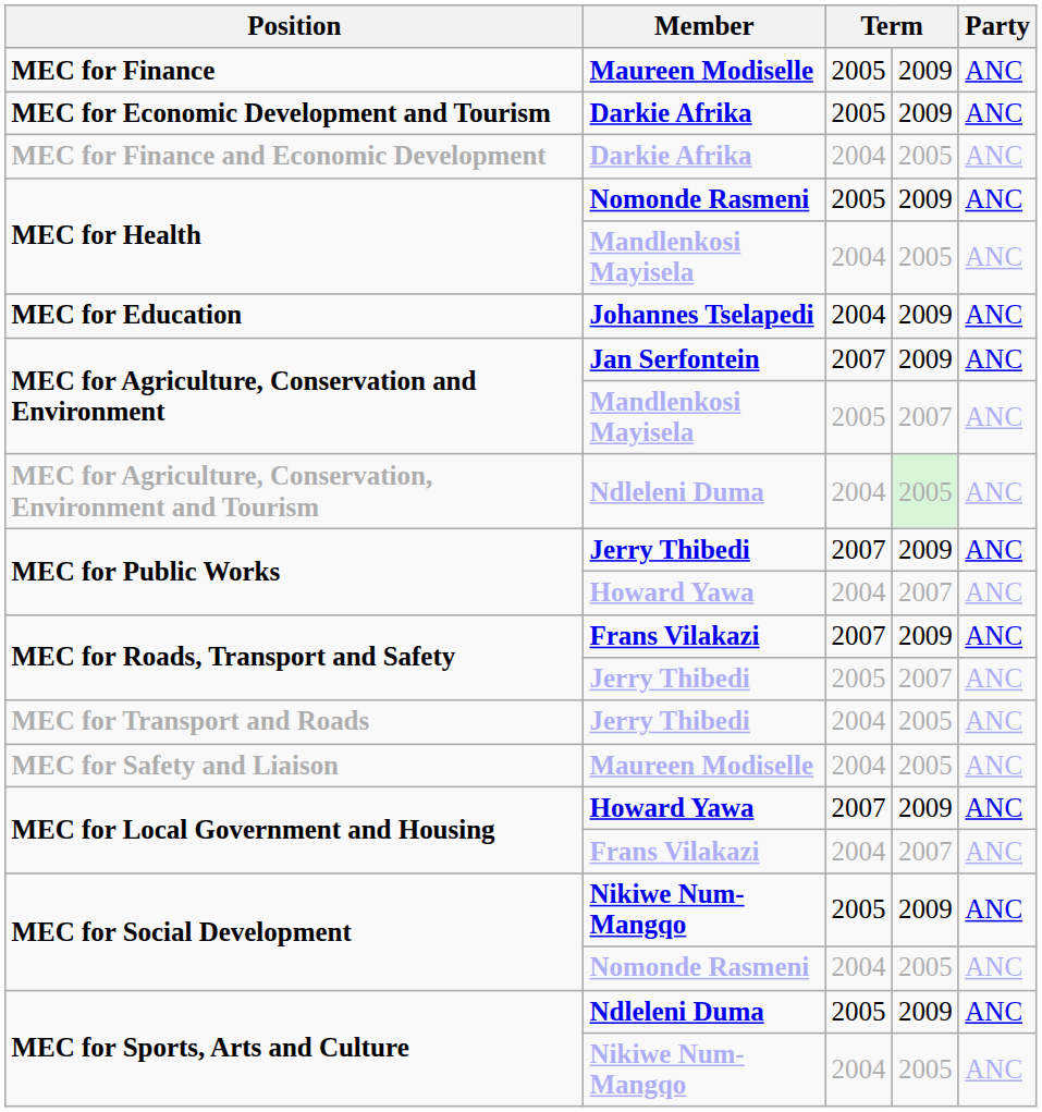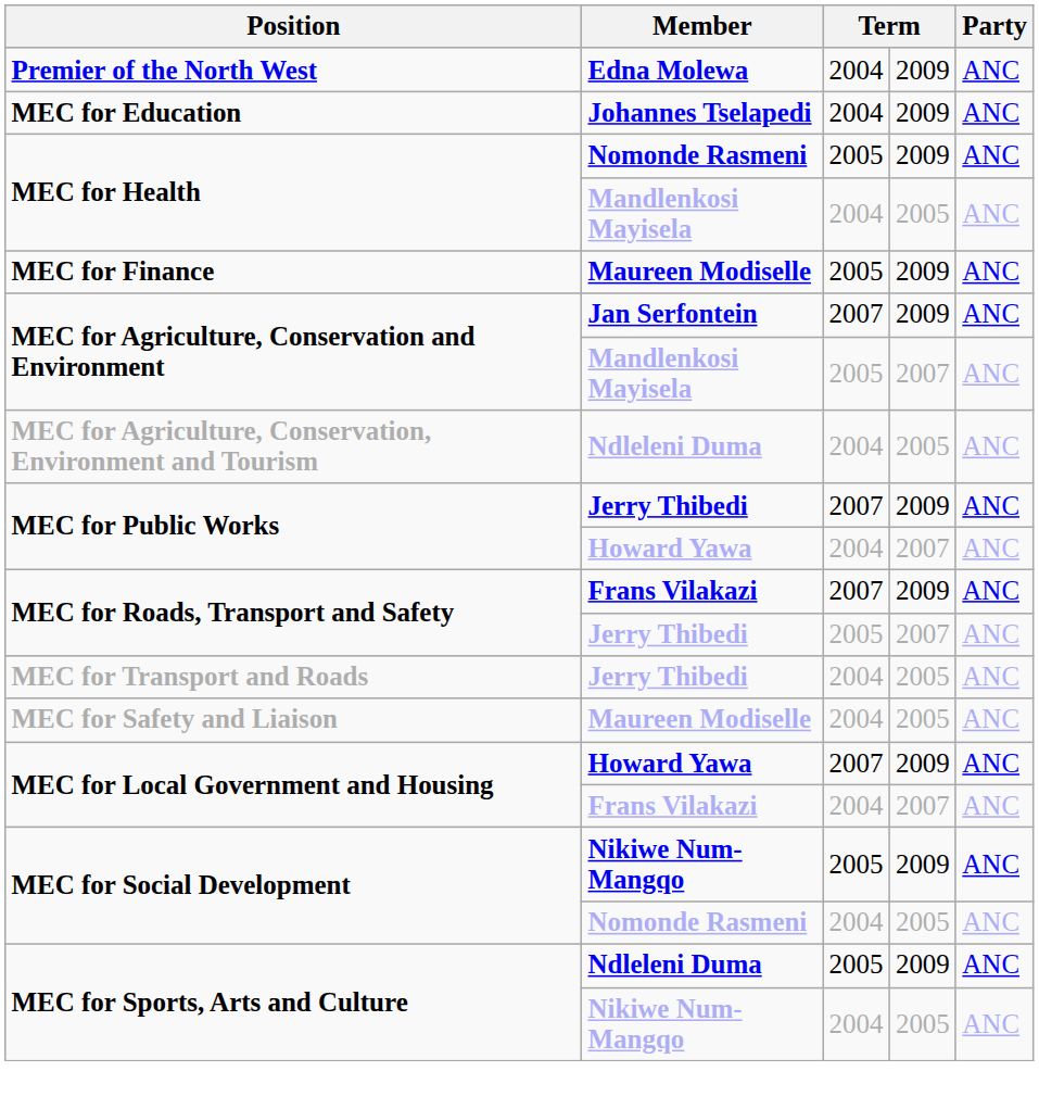+ row: Premier of the North West | Edna Molewa | 2004 | 2009 | ANC
rows swapped: MEC for Finance <-> MEC for Education
- row: MEC for Economic Development and Tourism | Darkie Afrika | 2005 | 2009 | ANC
- row: MEC for Finance and Economic Development | Darkie Afrika | 2004 | 2005 | ANC
MEC for Agriculture, Conservation, Environment and Tourism | column 4: lightgreen background -> no background
